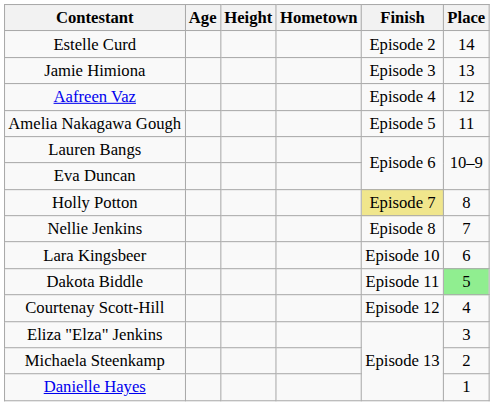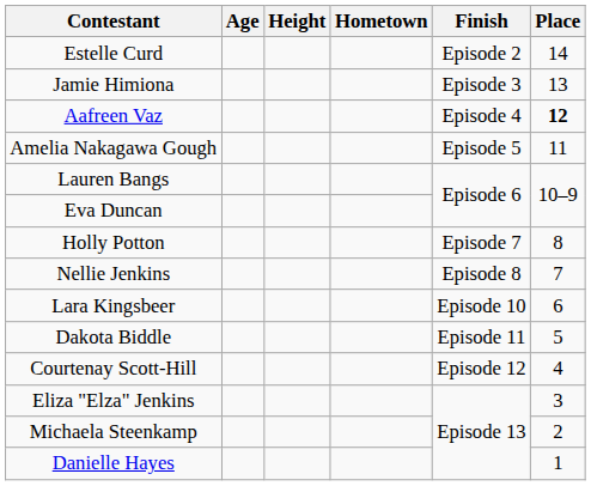Aafreen Vaz | Place: normal -> bold
Holly Potton | Finish: khaki background -> no background
Dakota Biddle | Place: lightgreen background -> no background
